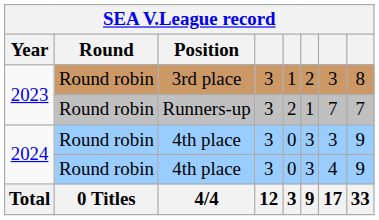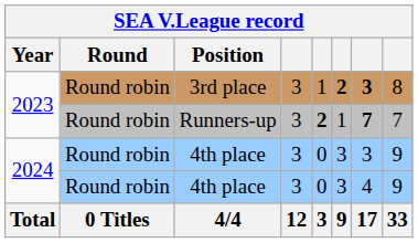3rd place | column 6: normal -> bold
3rd place | column 7: normal -> bold
Runners-up | column 5: normal -> bold
Runners-up | column 7: normal -> bold
